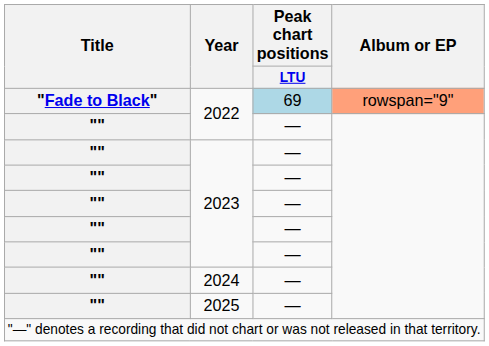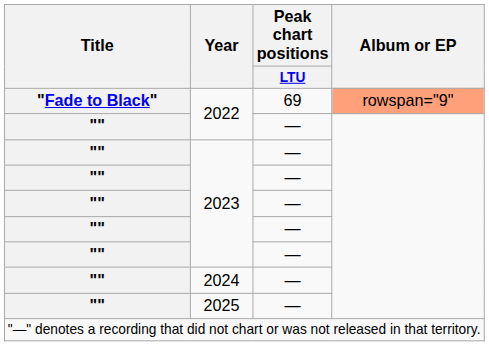"Fade to Black" / 2022 | Peak chart positions / LTU: lightblue background -> no background
